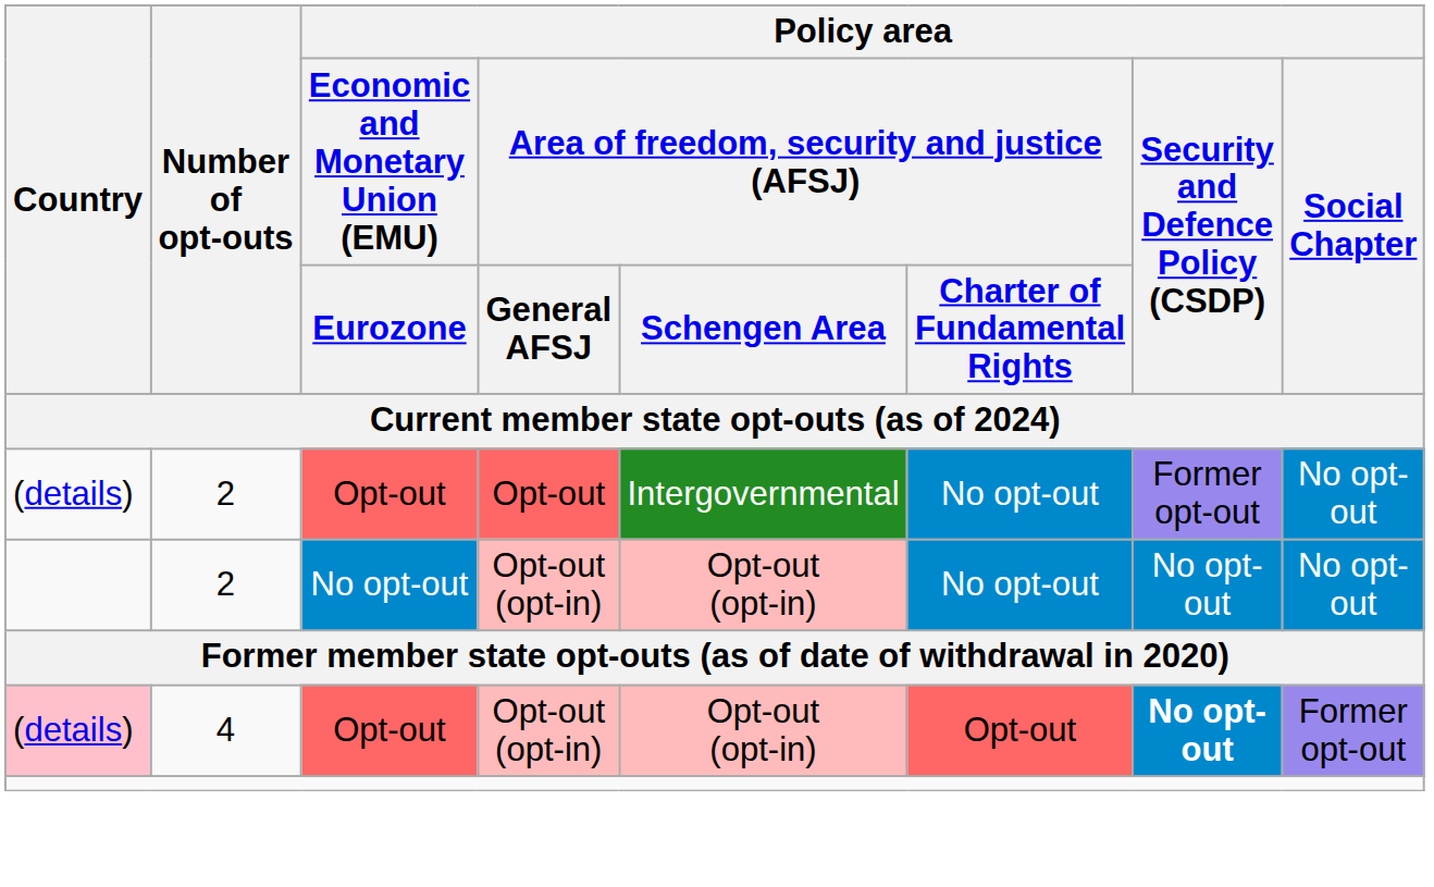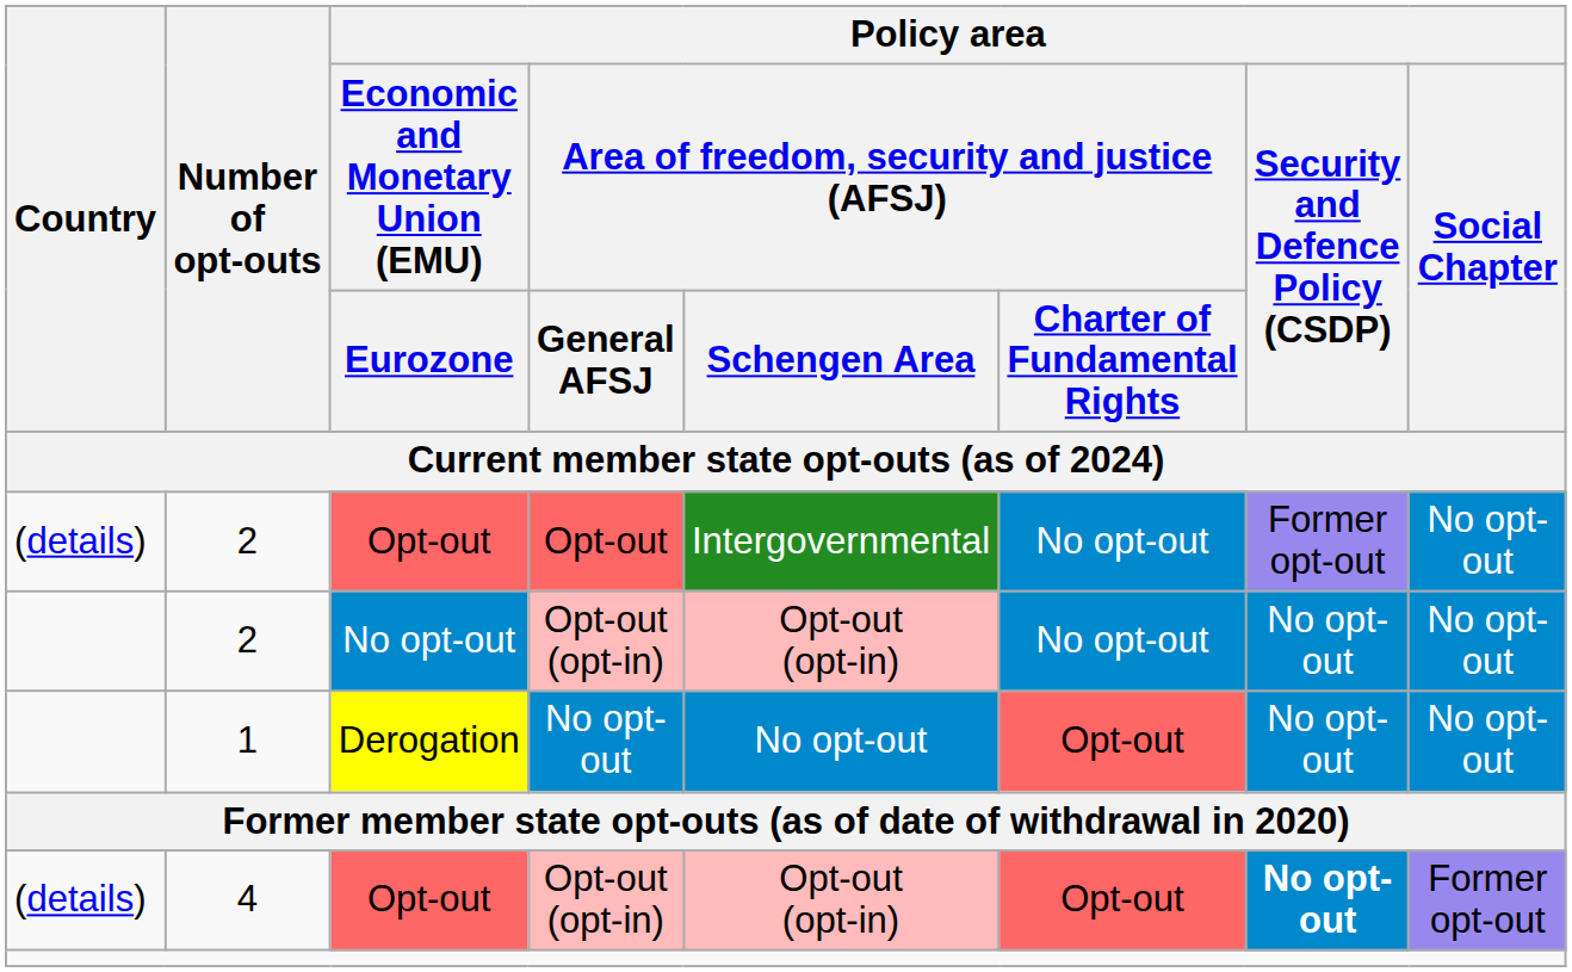+ row: 1 | Derogation | No opt-out | No opt-out | Opt-out | No opt-out | No opt-out
4 | Country: pink background -> no background
